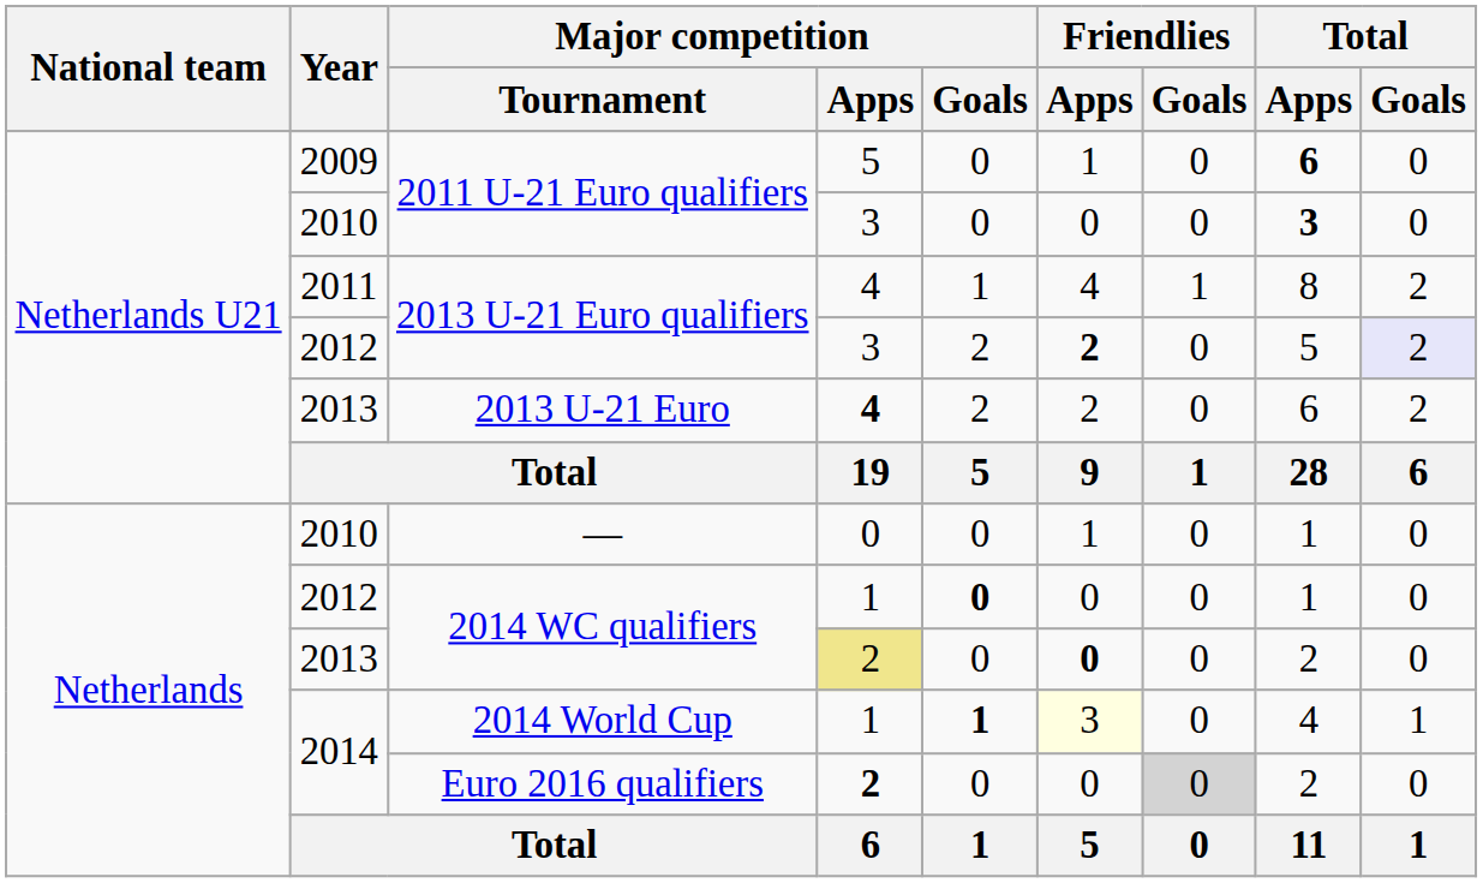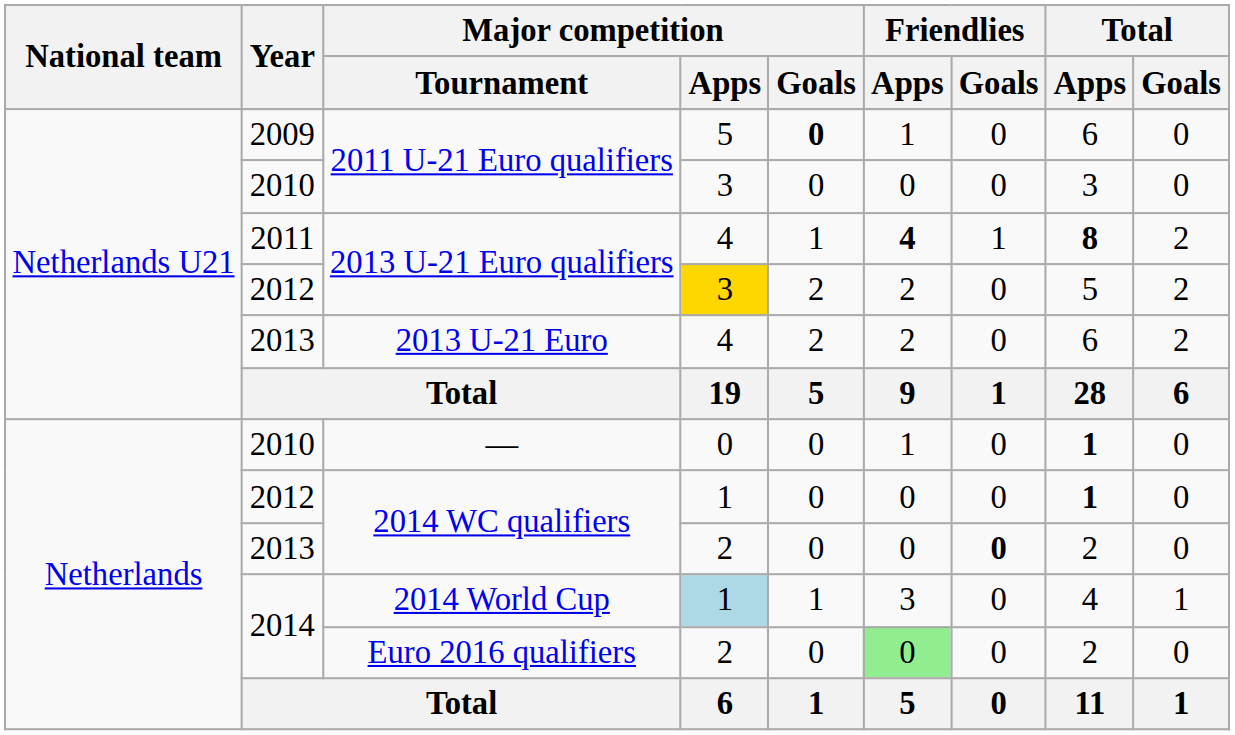2009 / 2011 U-21 Euro qualifiers | Major competition / Goals: normal -> bold
2009 / 2011 U-21 Euro qualifiers | Total / Apps: bold -> normal
2010 / 2011 U-21 Euro qualifiers | Total / Apps: bold -> normal
2011 / 2013 U-21 Euro qualifiers | Friendlies / Apps: normal -> bold
2011 / 2013 U-21 Euro qualifiers | Total / Apps: normal -> bold
2012 / 2013 U-21 Euro qualifiers | Major competition / Apps: no background -> gold background
2012 / 2013 U-21 Euro qualifiers | Friendlies / Apps: bold -> normal
2012 / 2013 U-21 Euro qualifiers | Total / Goals: lavender background -> no background
2013 U-21 Euro | Major competition / Apps: bold -> normal
— | Total / Apps: normal -> bold
2012 / 2014 WC qualifiers | Major competition / Goals: bold -> normal
2012 / 2014 WC qualifiers | Total / Apps: normal -> bold
2013 / 2014 WC qualifiers | Major competition / Apps: khaki background -> no background
2013 / 2014 WC qualifiers | Friendlies / Apps: bold -> normal
2013 / 2014 WC qualifiers | Friendlies / Goals: normal -> bold
2014 World Cup | Major competition / Apps: no background -> lightblue background
2014 World Cup | Major competition / Goals: bold -> normal
2014 World Cup | Friendlies / Apps: lightyellow background -> no background
Euro 2016 qualifiers | Major competition / Apps: bold -> normal
Euro 2016 qualifiers | Friendlies / Apps: no background -> lightgreen background
Euro 2016 qualifiers | Friendlies / Goals: lightgrey background -> no background
